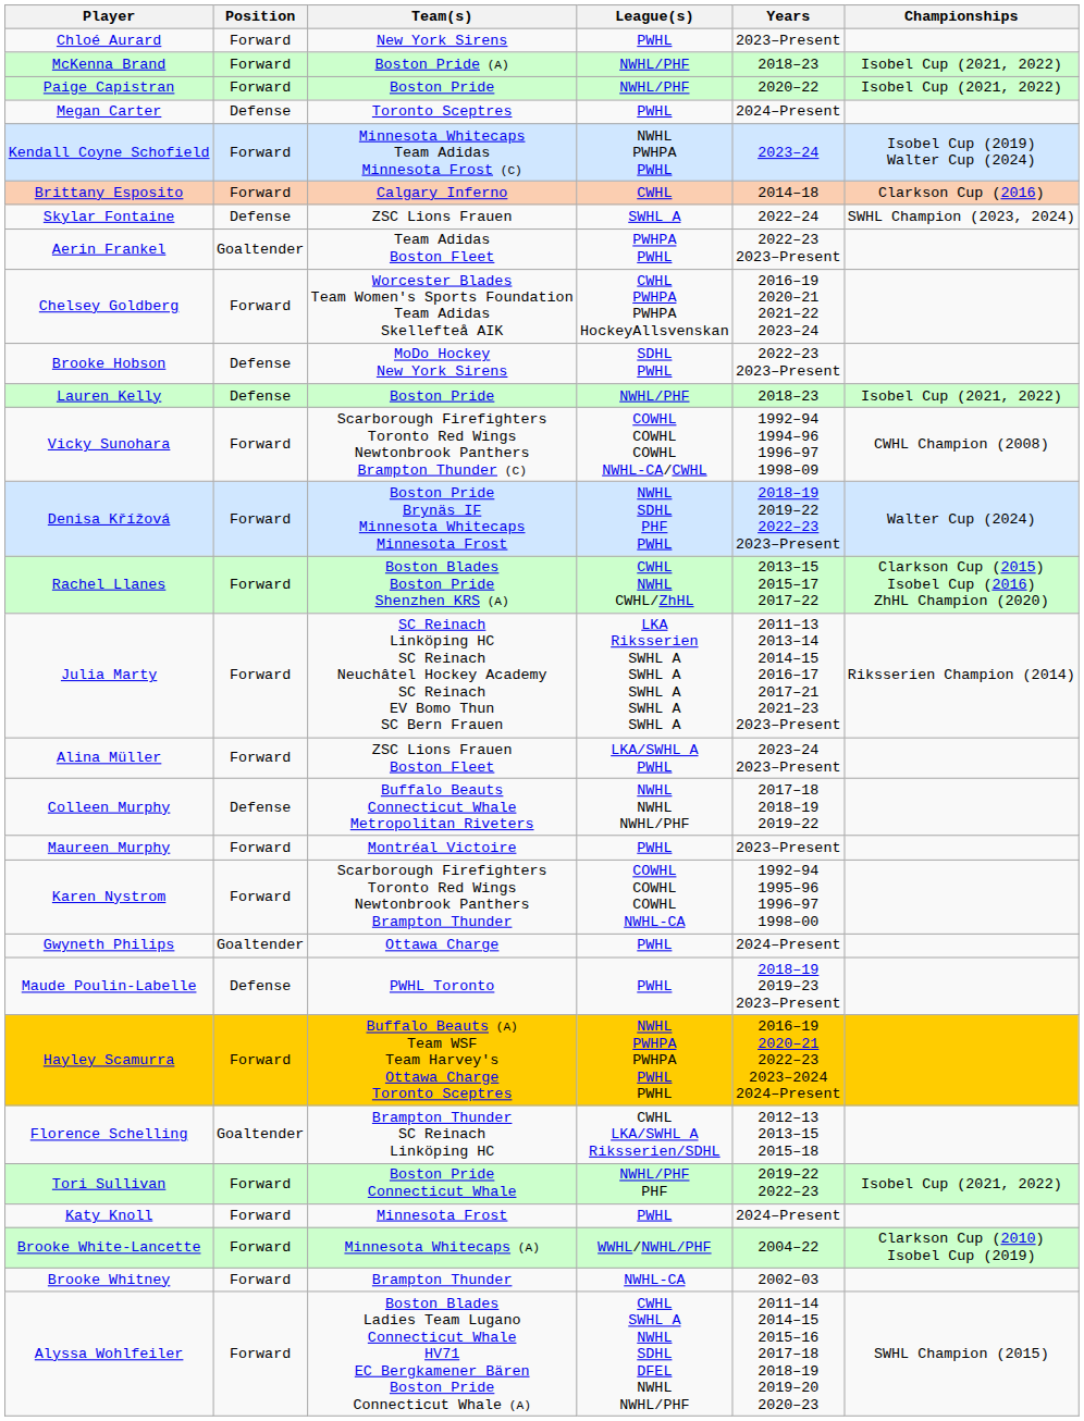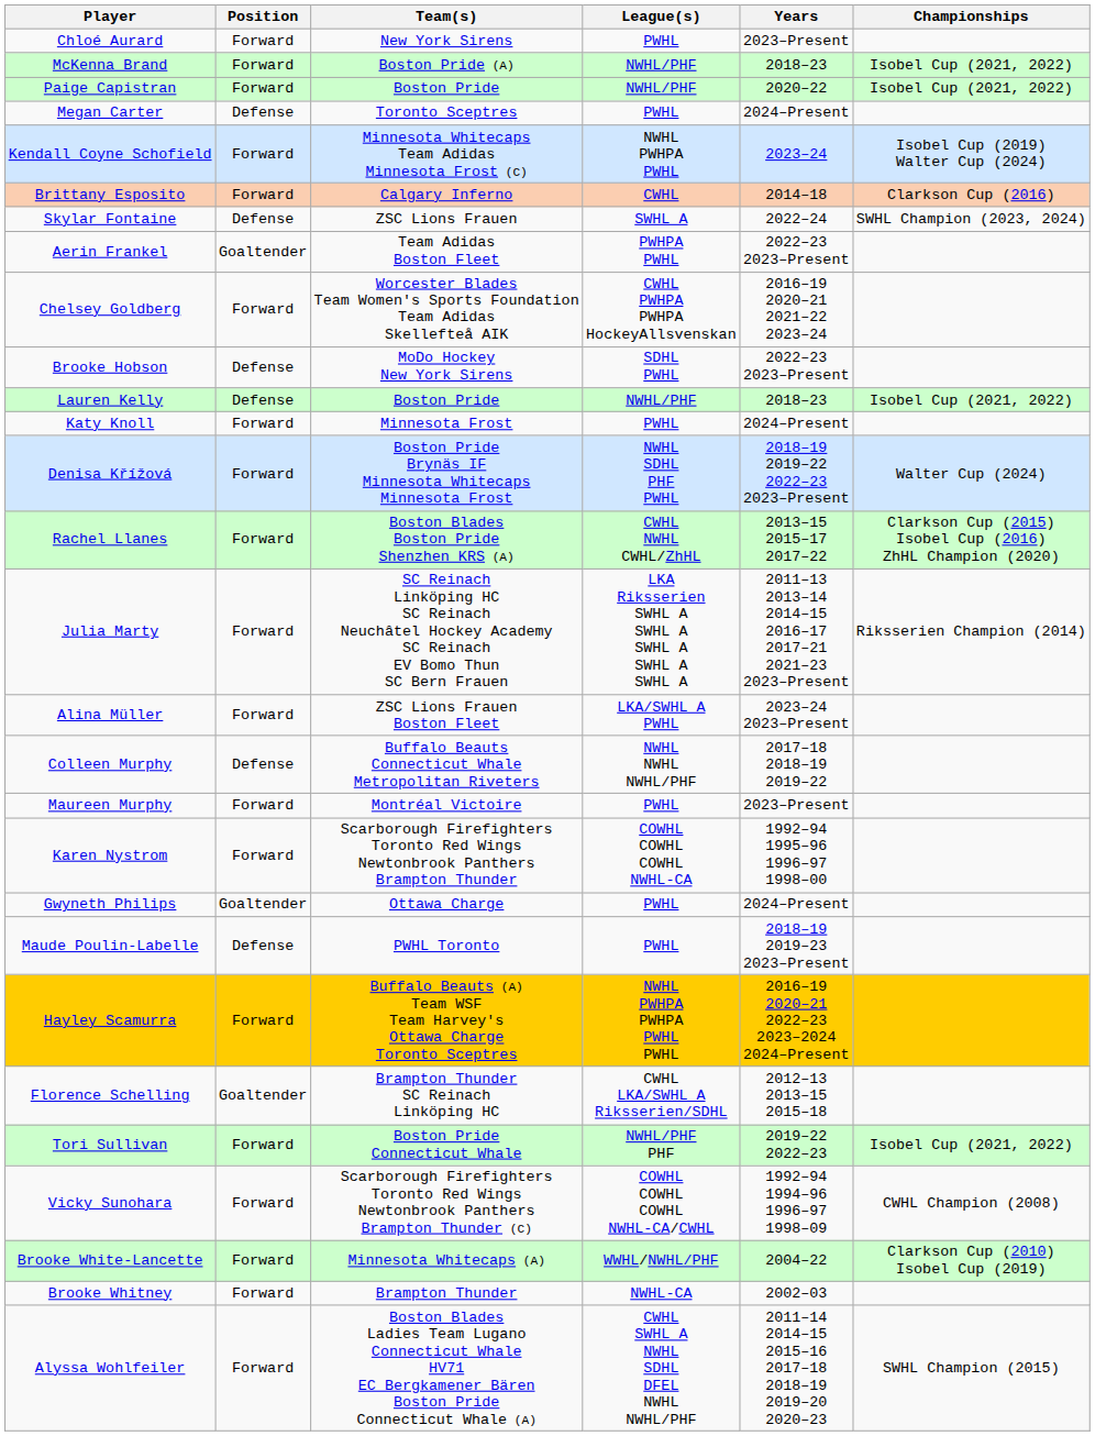rows swapped: Katy Knoll <-> Vicky Sunohara
